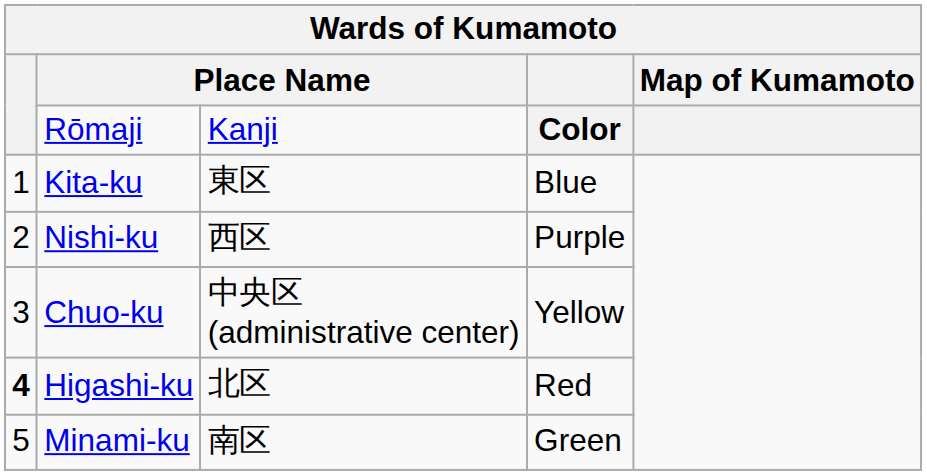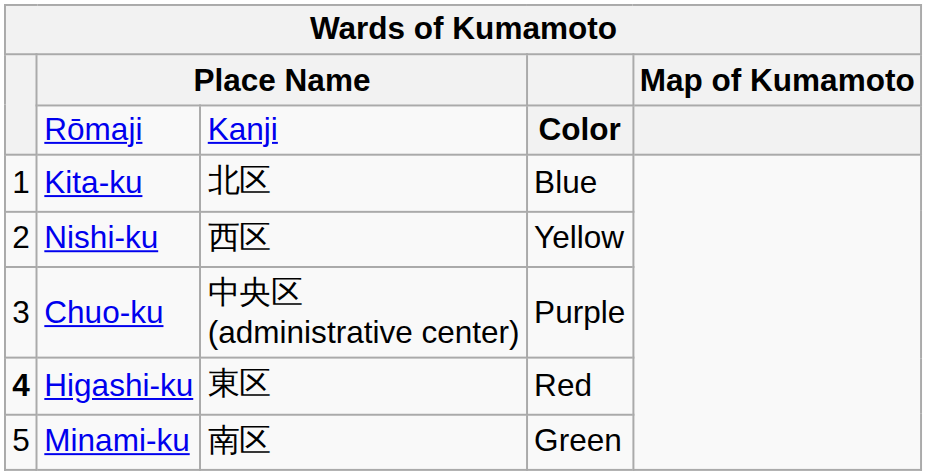Kita-ku | column 3: 東区 -> 北区
Nishi-ku | column 4: Purple -> Yellow
Chuo-ku | column 4: Yellow -> Purple
Higashi-ku | column 3: 北区 -> 東区
